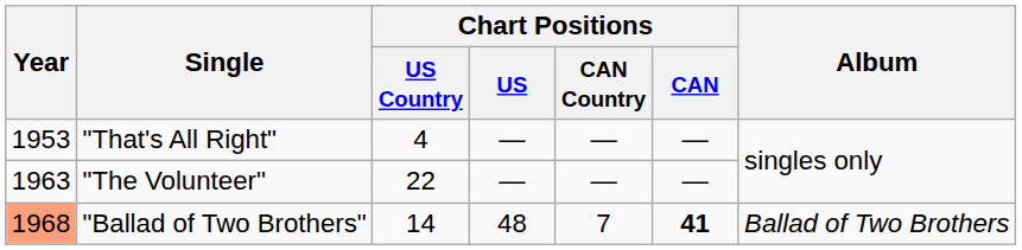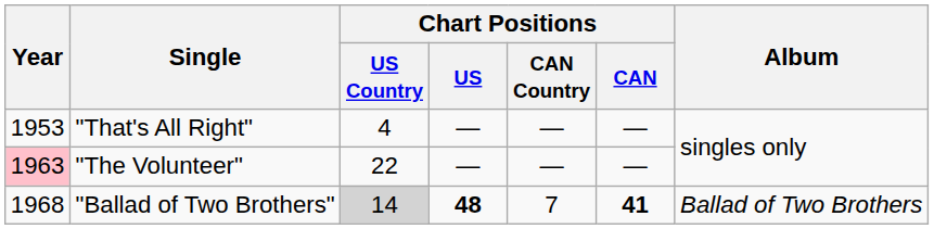"The Volunteer" | Year: no background -> pink background
"Ballad of Two Brothers" | Year: lightsalmon background -> no background
"Ballad of Two Brothers" | Chart Positions / US Country: no background -> lightgrey background
"Ballad of Two Brothers" | Chart Positions / US: normal -> bold
